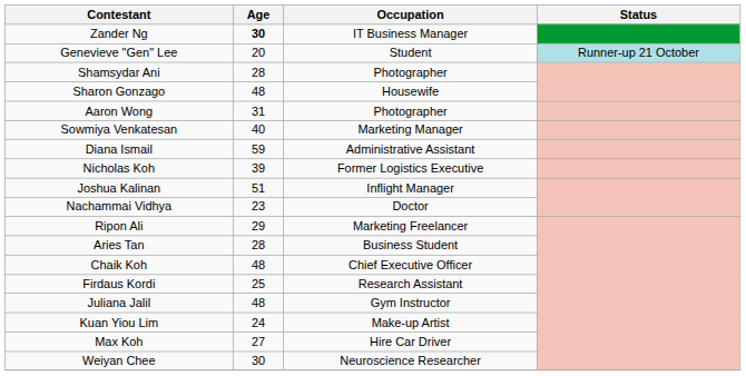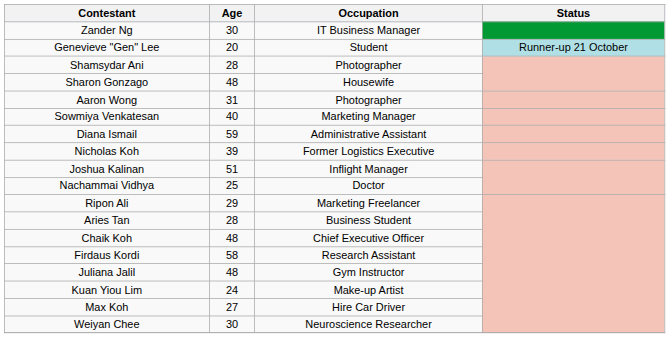Zander Ng | Age: bold -> normal
Nachammai Vidhya | Age: 23 -> 25
Firdaus Kordi | Age: 25 -> 58
